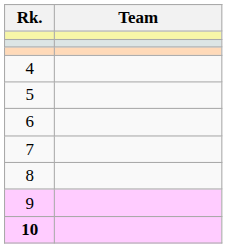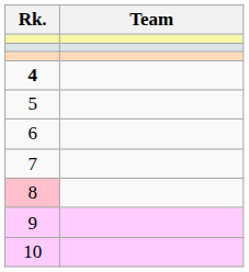row 5 | Rk.: normal -> bold
row 9 | Rk.: no background -> pink background
row 11 | Rk.: bold -> normal
